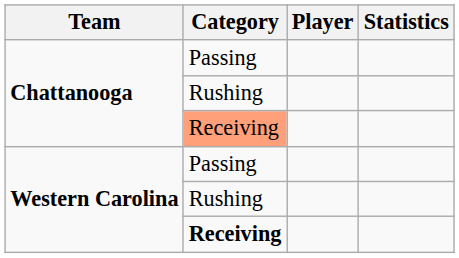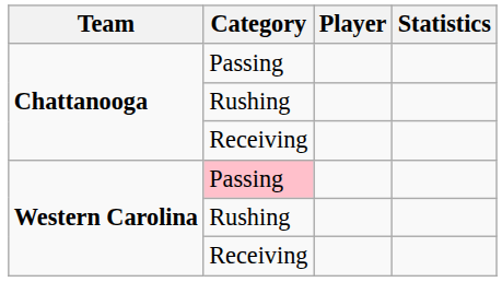Chattanooga / Receiving | Category: lightsalmon background -> no background
Western Carolina / Passing | Category: no background -> pink background
Western Carolina / Receiving | Category: bold -> normal
